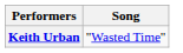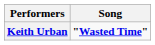Keith Urban | Song: normal -> bold
